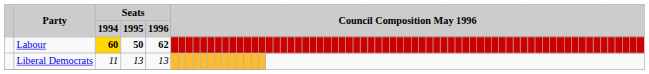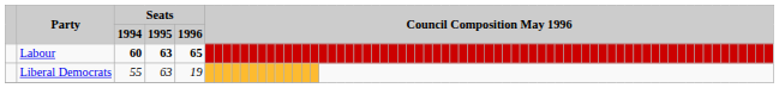Labour | Seats / 1994: gold background -> no background
Labour | Seats / 1995: 50 -> 63
Labour | Seats / 1996: 62 -> 65
Liberal Democrats | Seats / 1994: 11 -> 55
Liberal Democrats | Seats / 1995: 13 -> 63
Liberal Democrats | Seats / 1996: 13 -> 19
